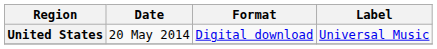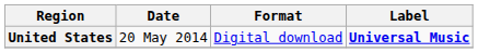United States | Label: normal -> bold
